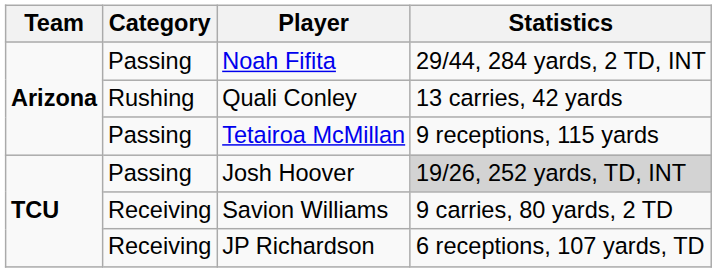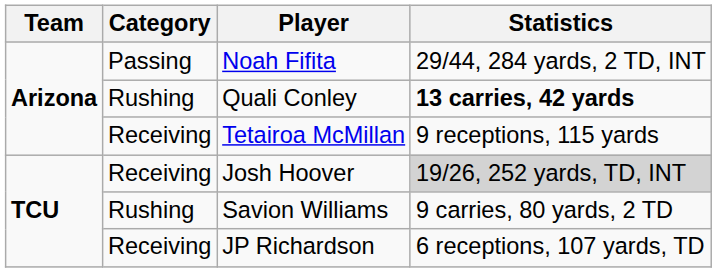Quali Conley | Statistics: normal -> bold
Tetairoa McMillan | Category: Passing -> Receiving
Josh Hoover | Category: Passing -> Receiving
Savion Williams | Category: Receiving -> Rushing
